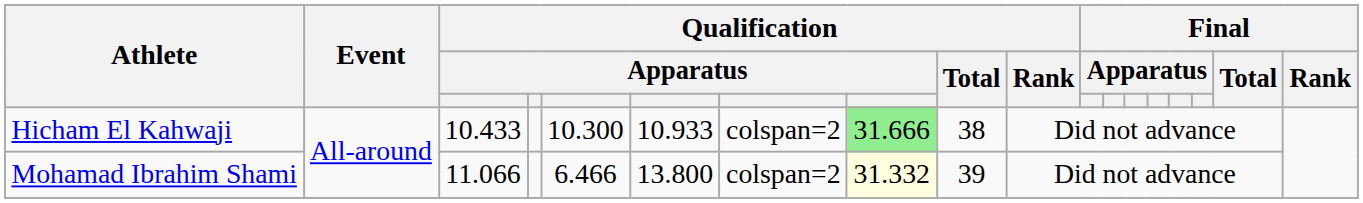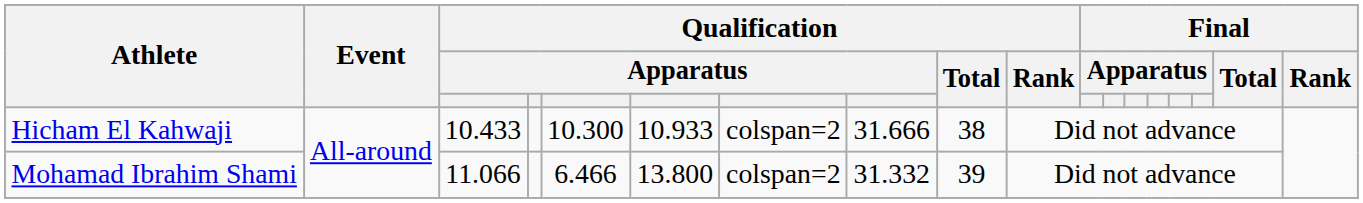row 4 | column 8: lightgreen background -> no background
row 5 | column 8: lightyellow background -> no background
